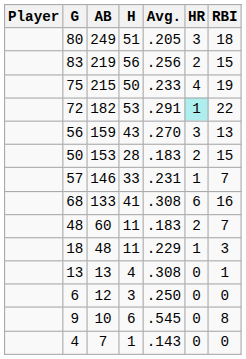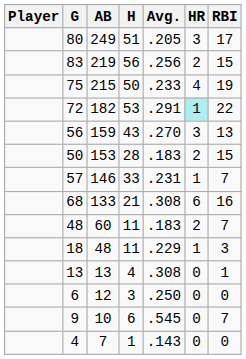80 | RBI: 18 -> 17
68 | H: 41 -> 21
9 | RBI: 8 -> 7
